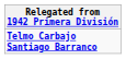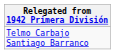row 2 | column 1: bold -> normal
